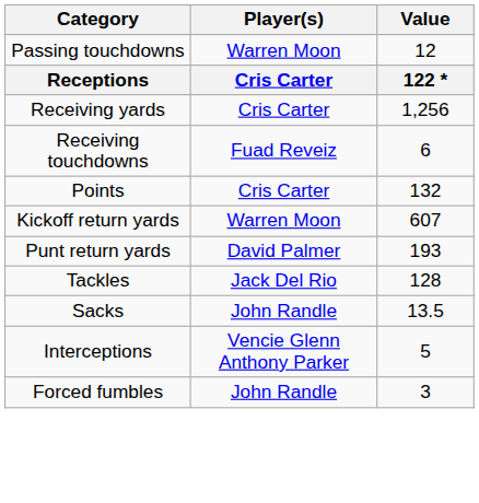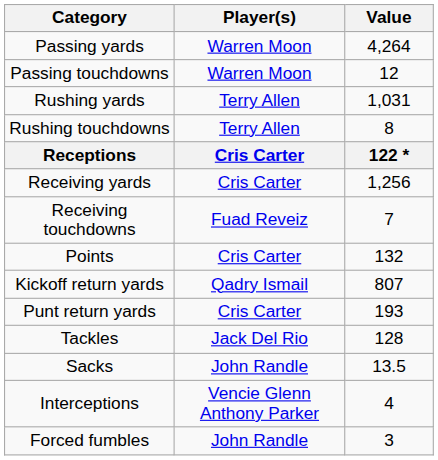+ row: Passing yards | Warren Moon | 4,264
+ row: Rushing yards | Terry Allen | 1,031
+ row: Rushing touchdowns | Terry Allen | 8
Receiving touchdowns | Value: 6 -> 7
Kickoff return yards | Player(s): Warren Moon -> Qadry Ismail
Kickoff return yards | Value: 607 -> 807
Punt return yards | Player(s): David Palmer -> Cris Carter
Interceptions | Value: 5 -> 4
